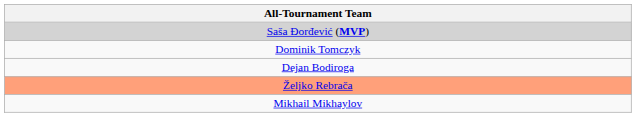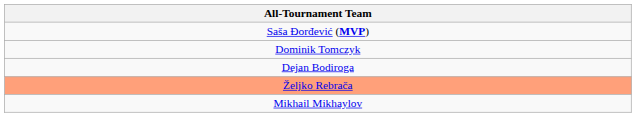row 2 | column 1: lightgrey background -> no background
